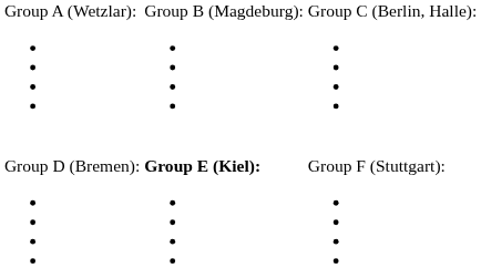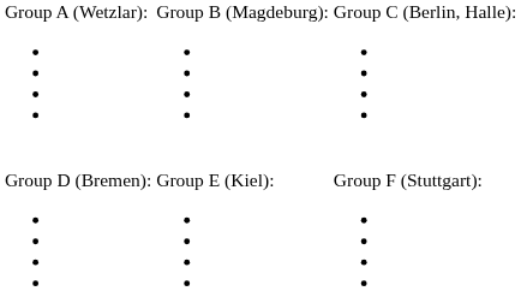Group D (Bremen): | column 2: bold -> normal
